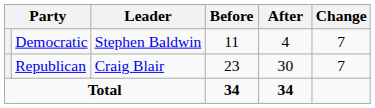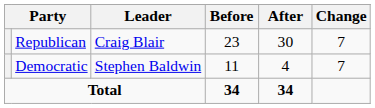rows swapped: Republican <-> Democratic
